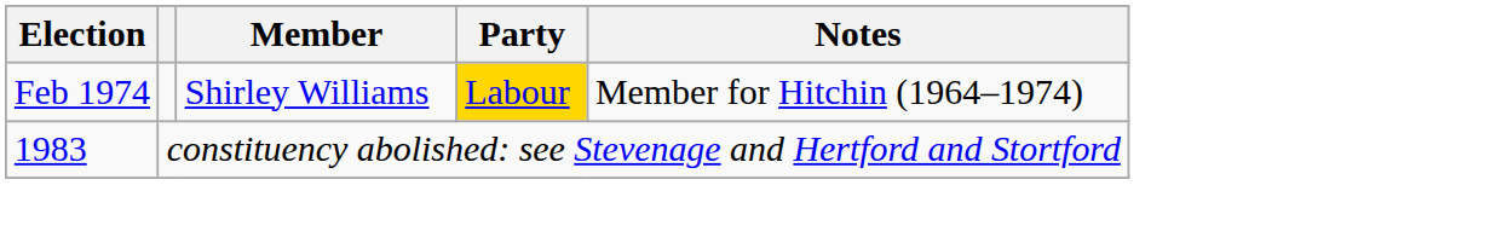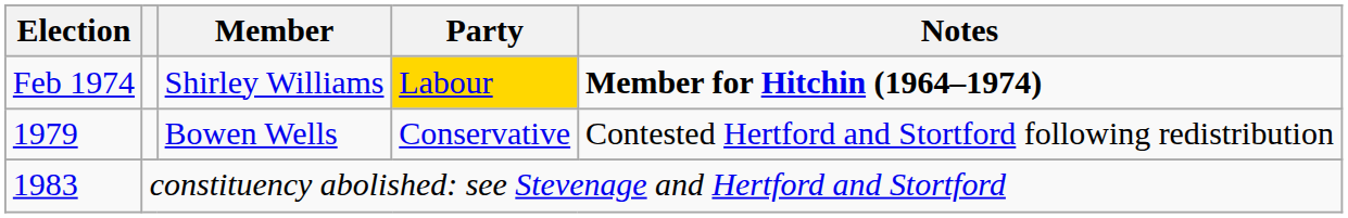Shirley Williams | Notes: normal -> bold
+ row: 1979 | Bowen Wells | Conservative | Contested Hertford and Stortford following redistribution
